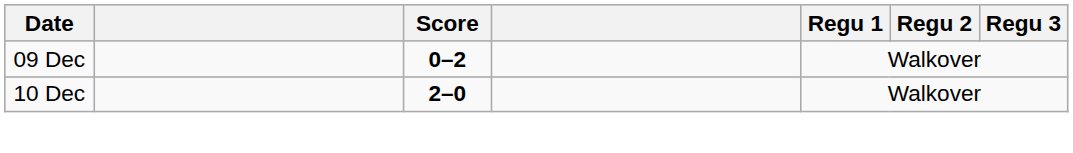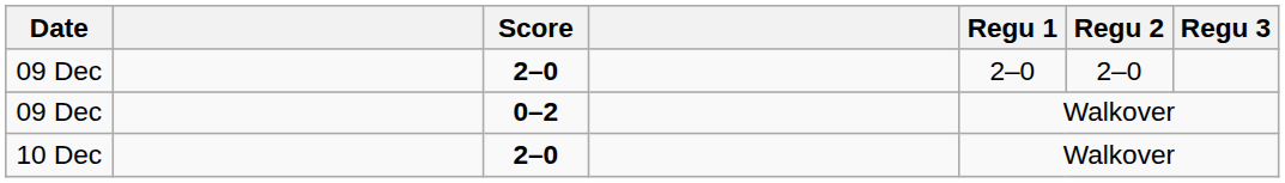+ row: 09 Dec | 2–0 | 2–0 | 2–0
